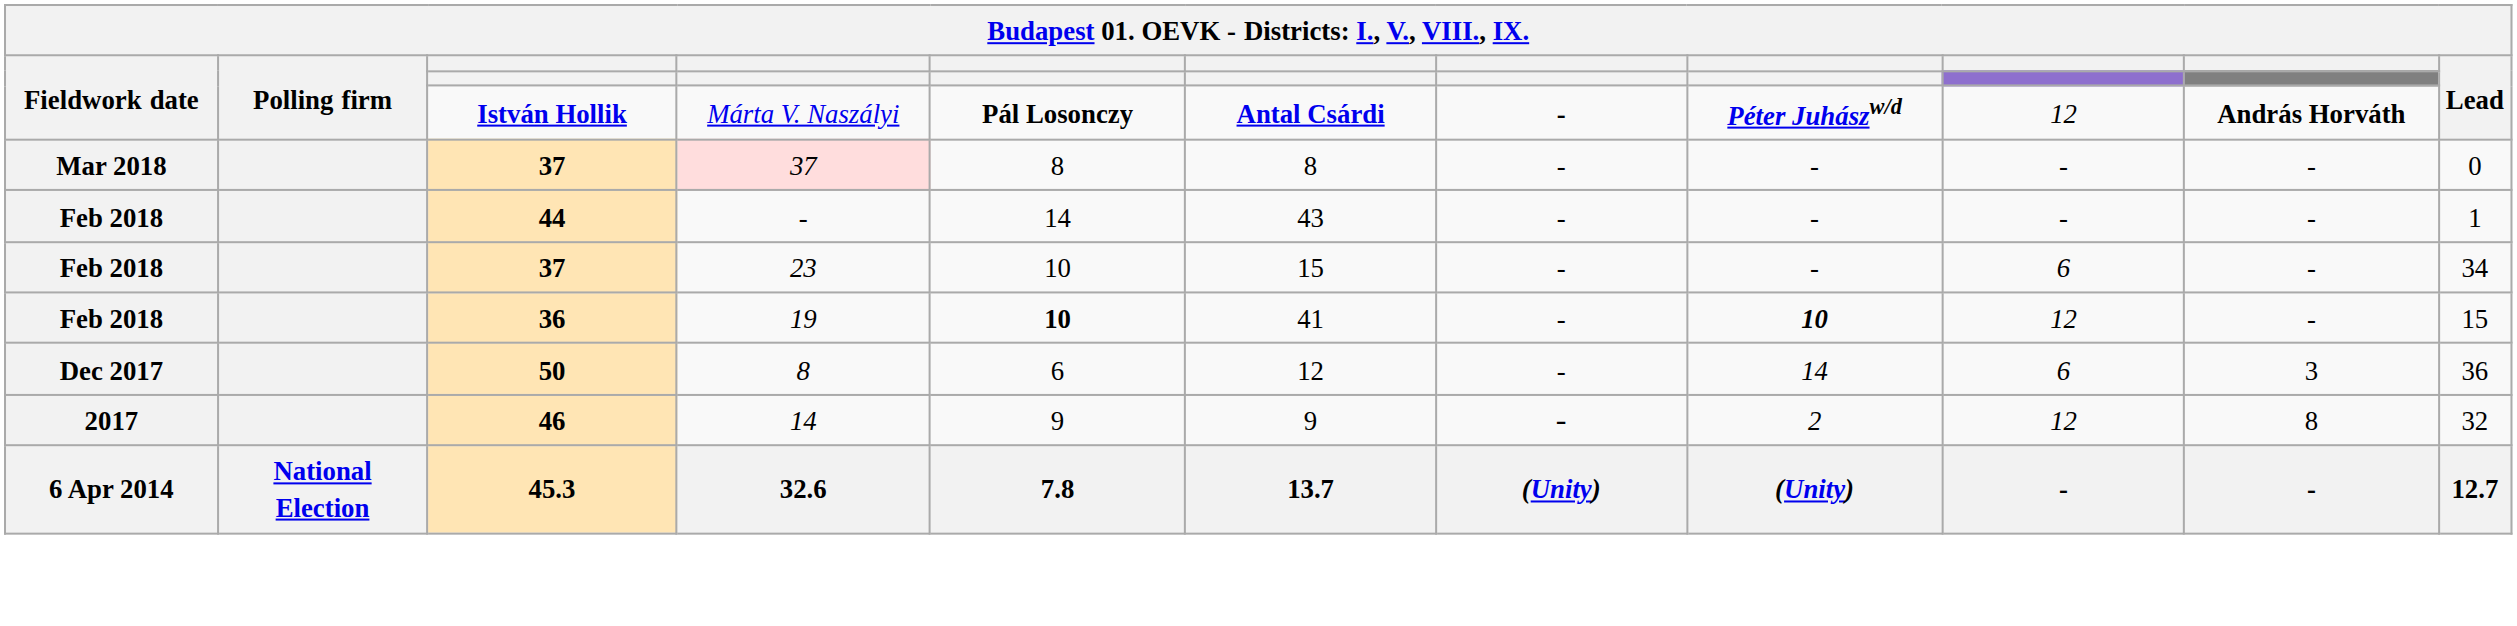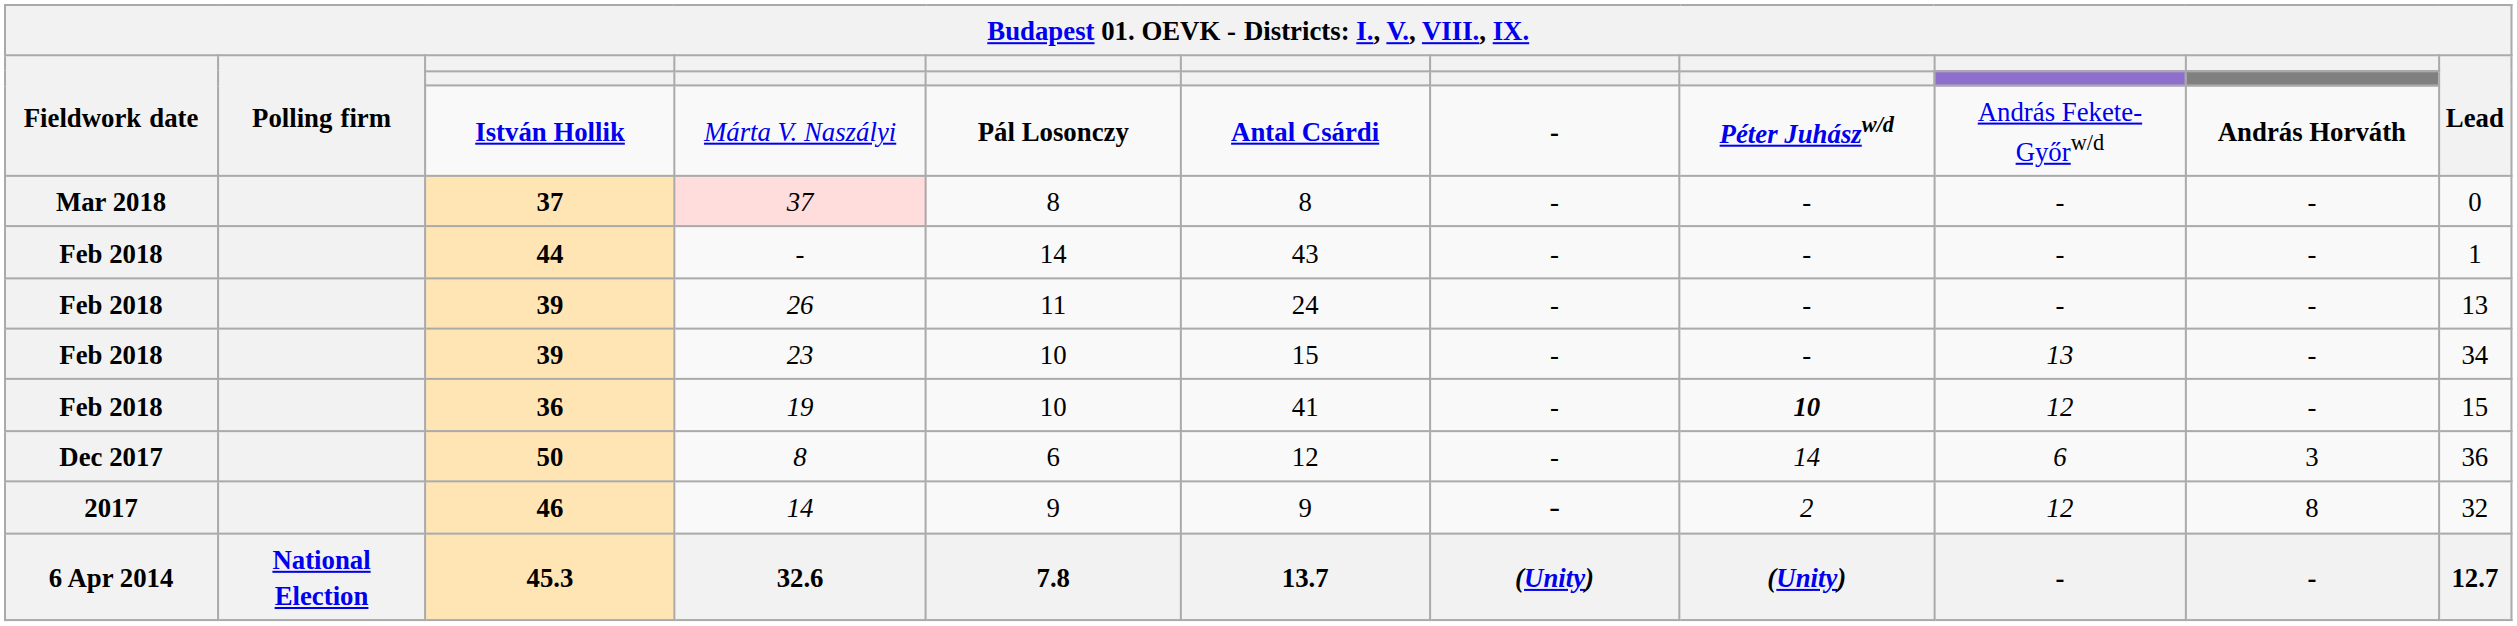Márta V. Naszályi | column 9: 12 -> András Fekete-Győrw/d
+ row: Feb 2018 | 39 | 26 | 11 | 24 | - | - | - | - | 13
23 | column 3: 37 -> 39
23 | column 9: 6 -> 13
19 | column 5: bold -> normal
